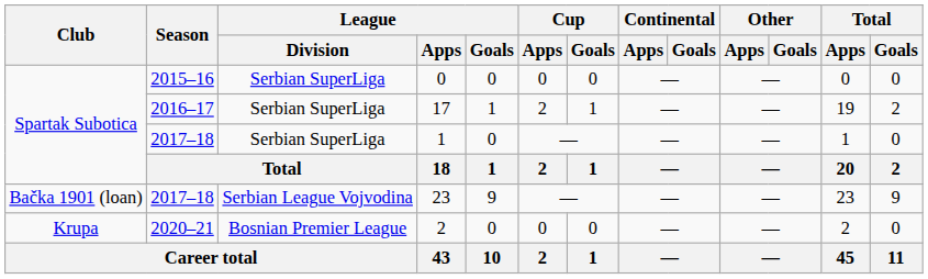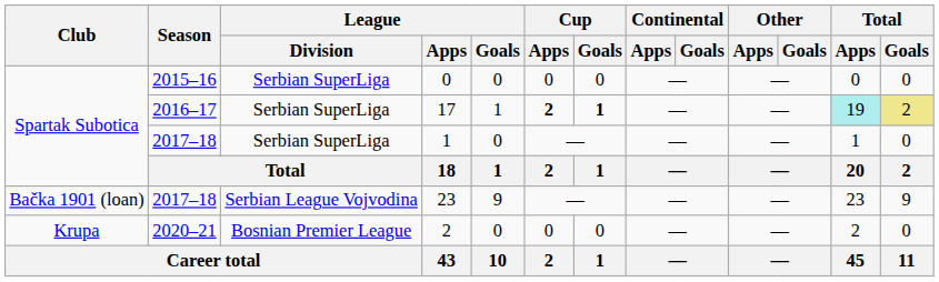17 | Cup / Apps: normal -> bold
17 | Cup / Goals: normal -> bold
17 | Total / Apps: no background -> paleturquoise background
17 | Total / Goals: no background -> khaki background
